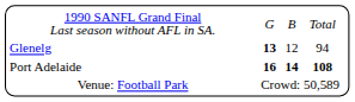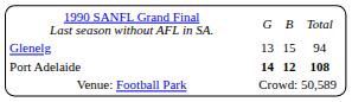Glenelg | column 2: bold -> normal
Glenelg | column 3: 12 -> 15
Port Adelaide | column 2: 16 -> 14
Port Adelaide | column 3: 14 -> 12
